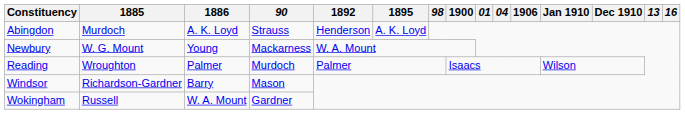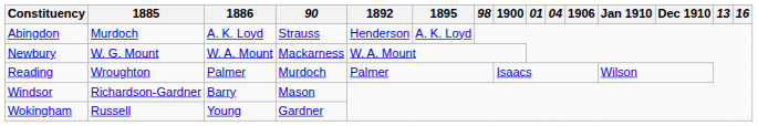Newbury | 1886: Young -> W. A. Mount
Wokingham | 1886: W. A. Mount -> Young
